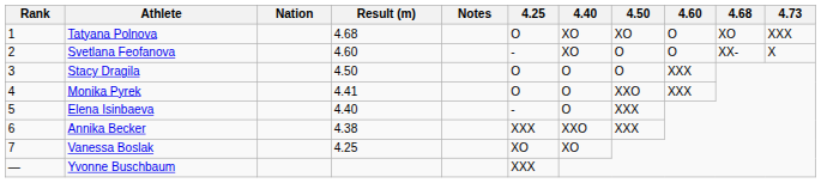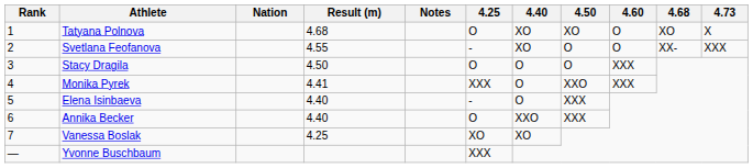Tatyana Polnova | 4.73: XXX -> X
Svetlana Feofanova | Result (m): 4.60 -> 4.55
Svetlana Feofanova | 4.73: X -> XXX
Monika Pyrek | 4.25: O -> XXX
Annika Becker | Result (m): 4.38 -> 4.40
Annika Becker | 4.25: XXX -> O
